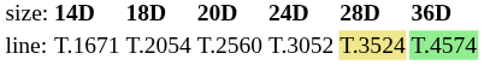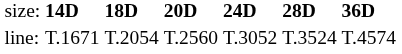line: | column 6: khaki background -> no background
line: | column 7: lightgreen background -> no background
